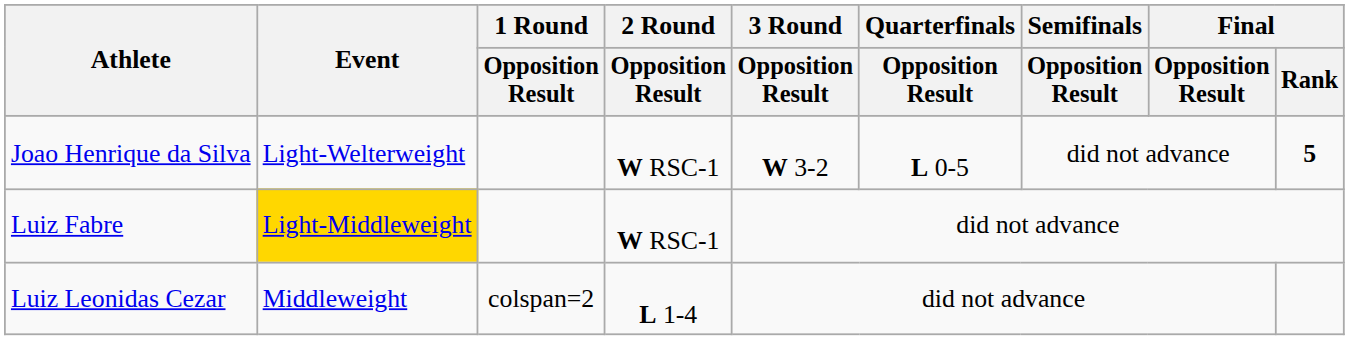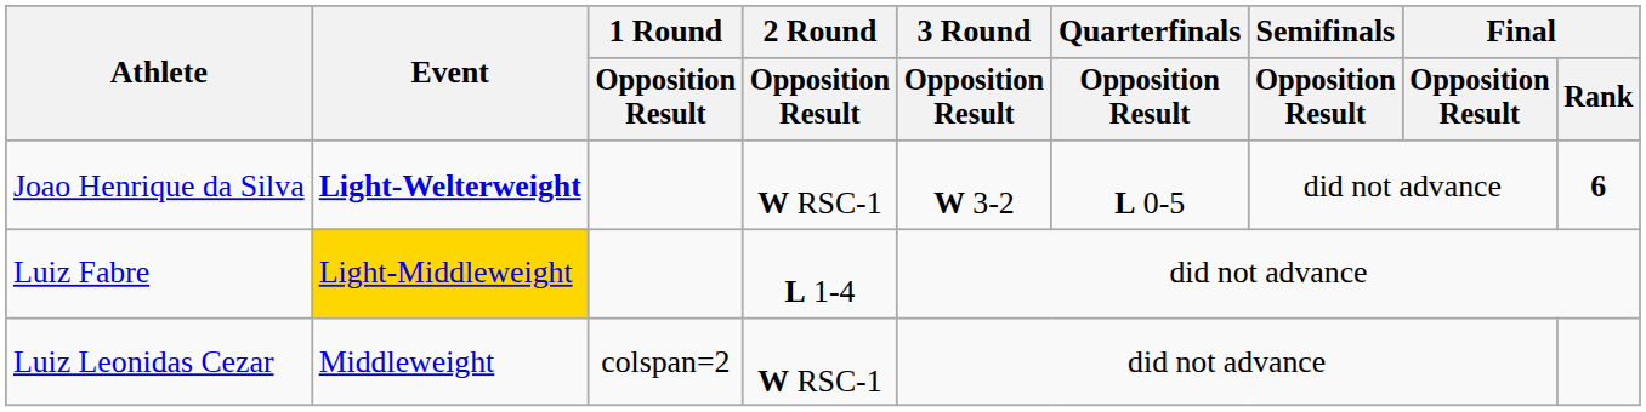Joao Henrique da Silva | Event: normal -> bold
Joao Henrique da Silva | Final / Rank: 5 -> 6
Luiz Fabre | 2 Round / Opposition Result: W RSC-1 -> L 1-4
Luiz Leonidas Cezar | 2 Round / Opposition Result: L 1-4 -> W RSC-1
